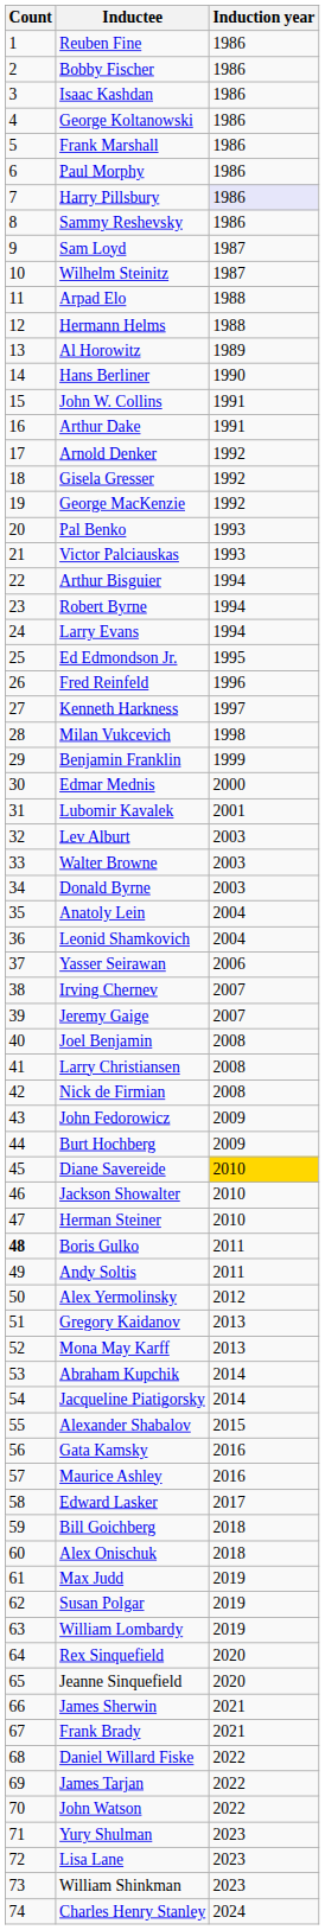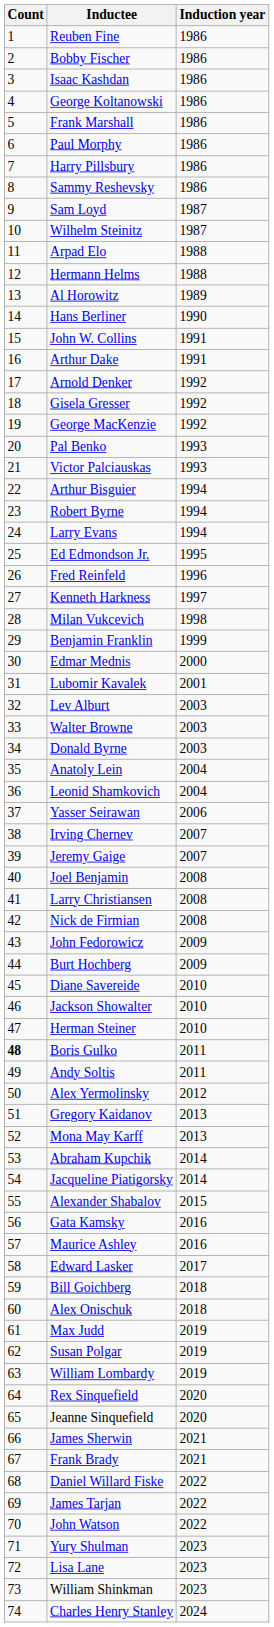Harry Pillsbury | Induction year: lavender background -> no background
Diane Savereide | Induction year: gold background -> no background
